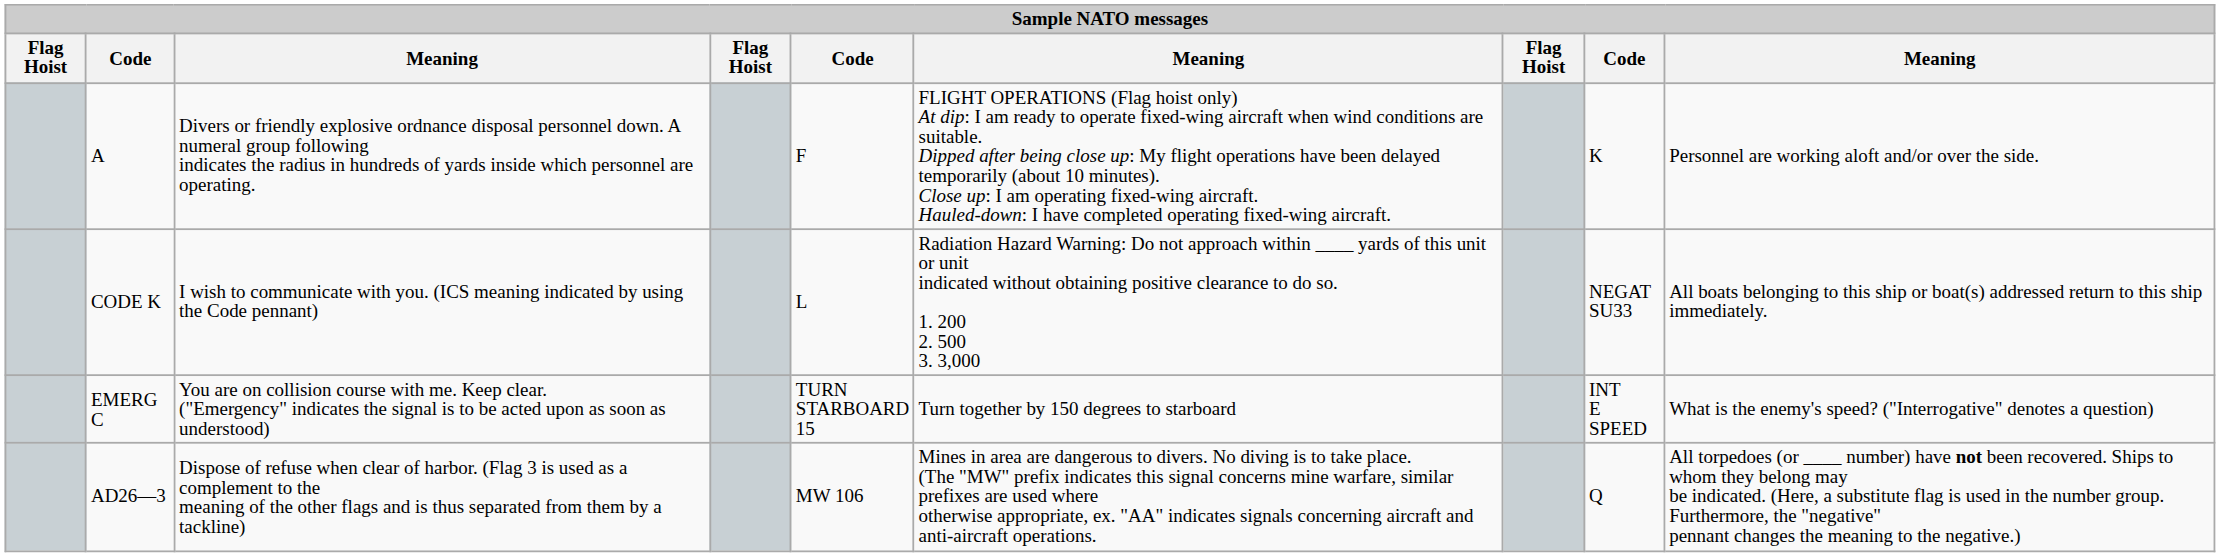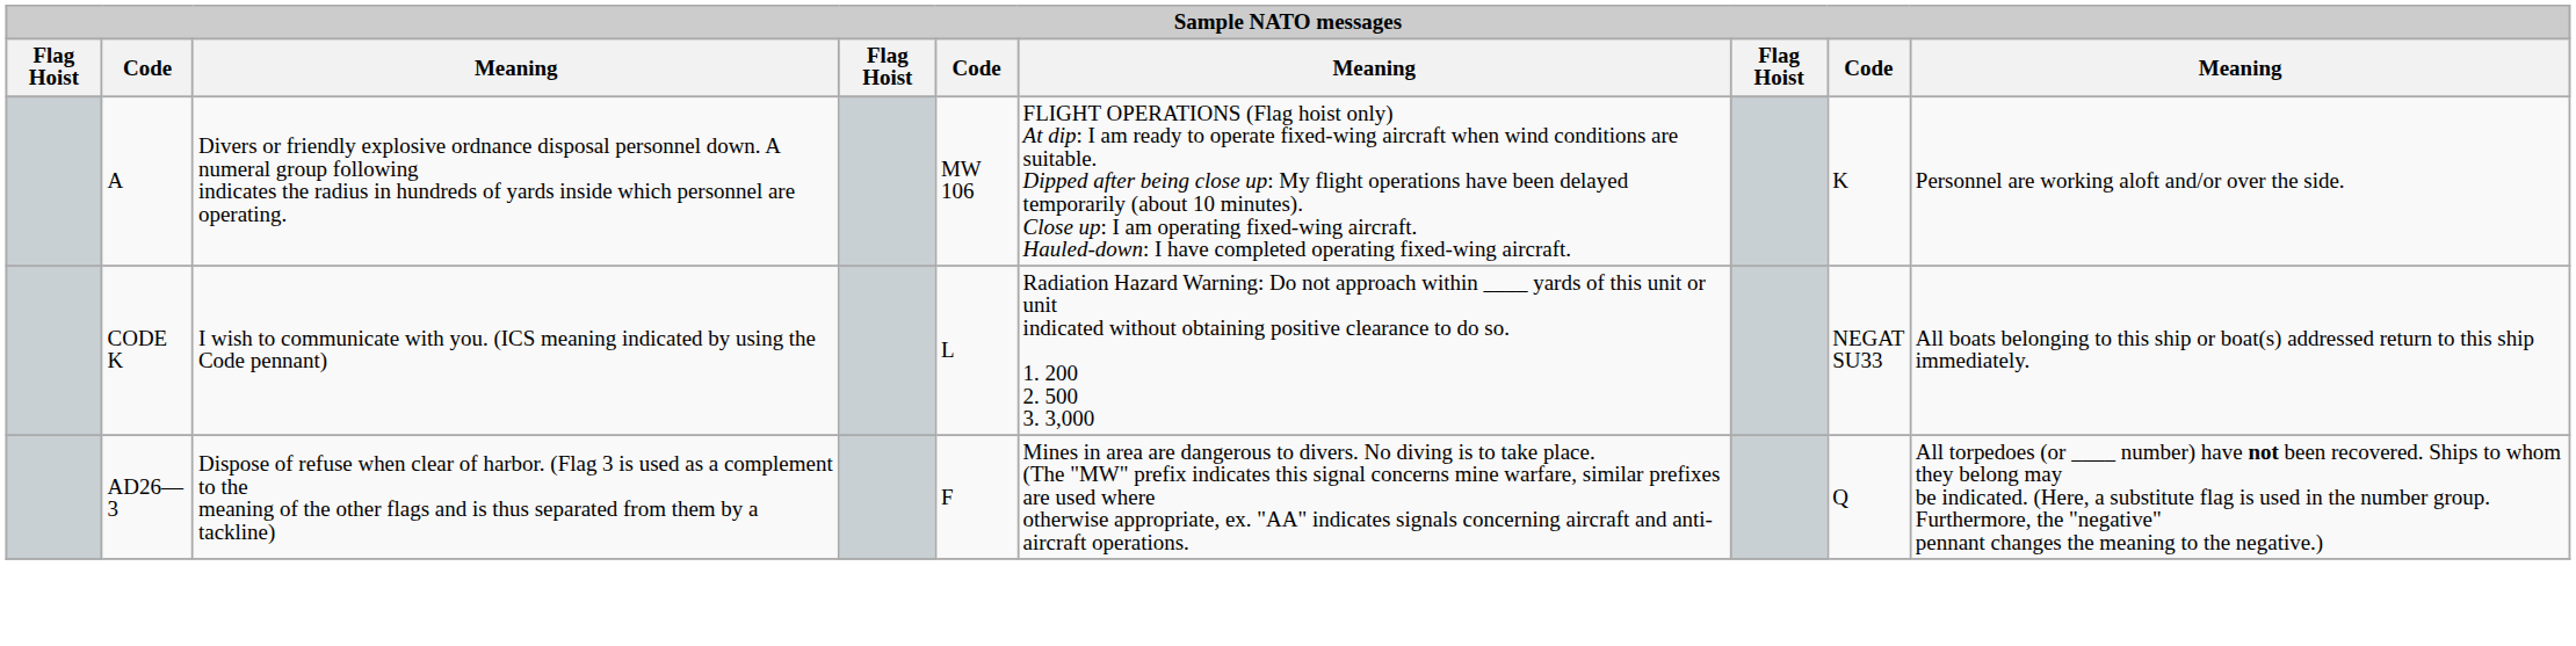A | column 5: F -> MW 106
- row: EMERG C | You are on collision course with me. Keep clear. ("Emergency" indicates the signal is to be acted upon as soon as understood) | TURN STARBOARD 15 | Turn together by 150 degrees to starboard | INT E SPEED | What is the enemy's speed? ("Interrogative" denotes a question)
AD26—3 | column 5: MW 106 -> F
